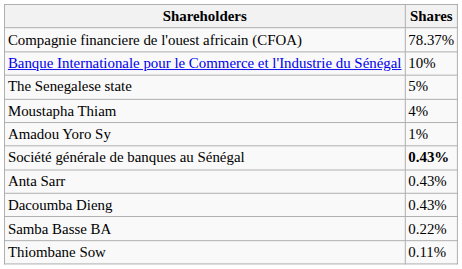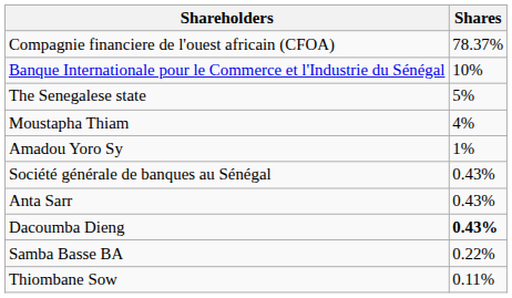Société générale de banques au Sénégal | Shares: bold -> normal
Dacoumba Dieng | Shares: normal -> bold
